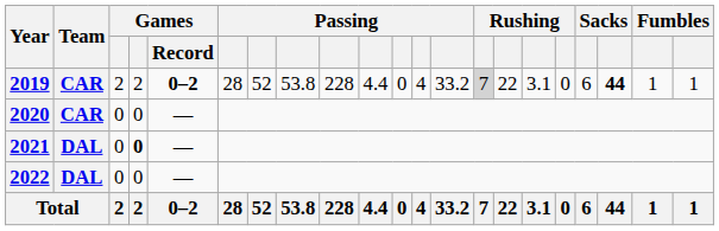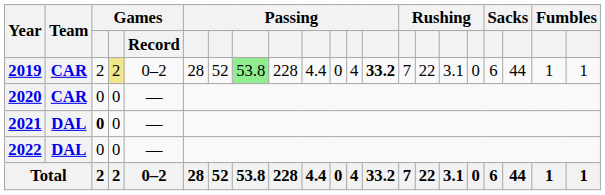2019 | column 4: no background -> khaki background
2019 | Games / Record: bold -> normal
2019 | column 8: no background -> lightgreen background
2019 | column 13: normal -> bold
2019 | column 14: lightgrey background -> no background
2019 | column 19: bold -> normal
2021 | column 3: normal -> bold
2021 | column 4: bold -> normal
